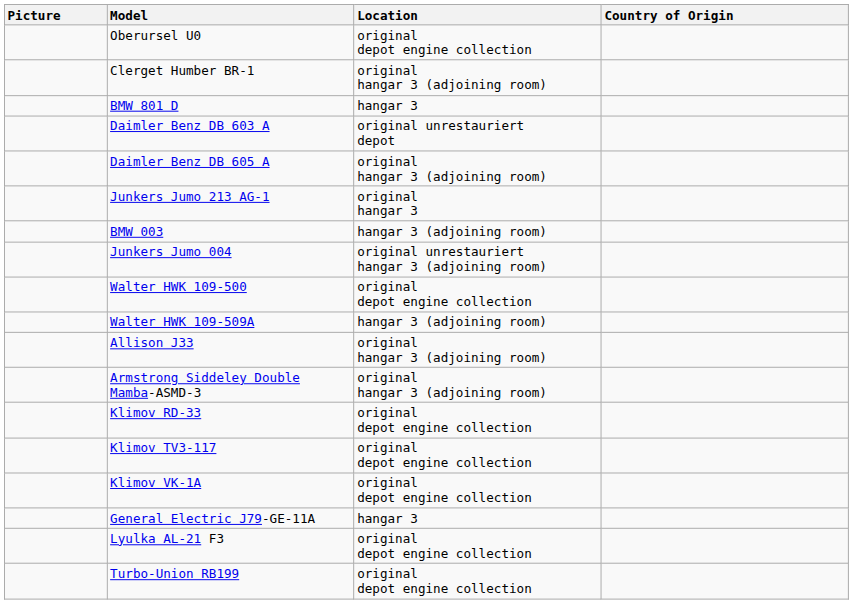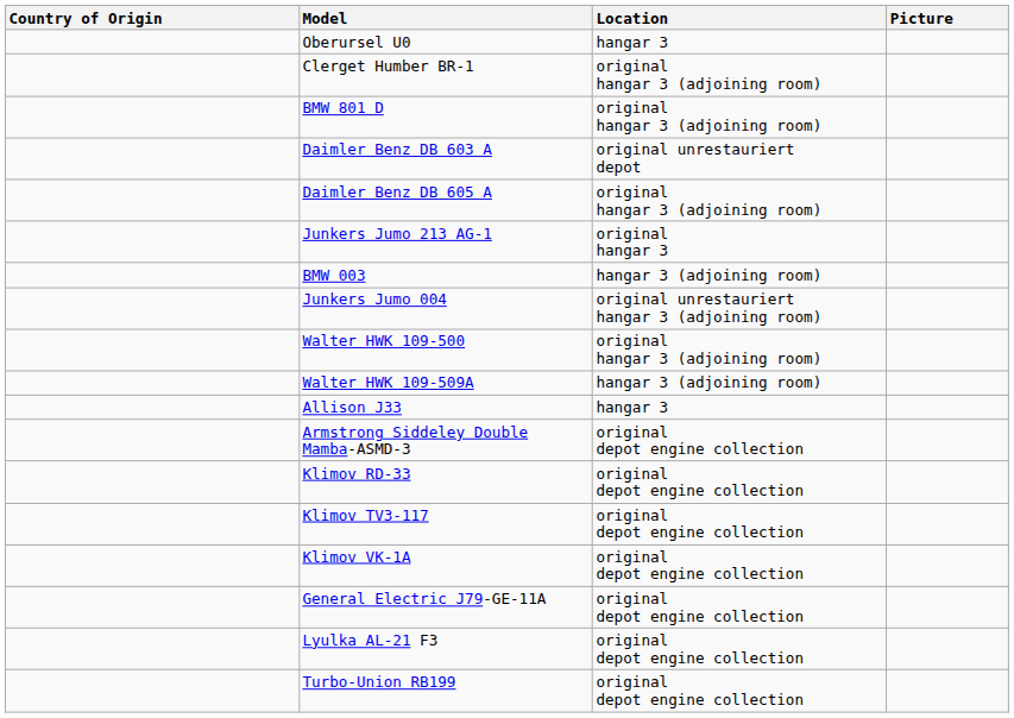columns swapped: Country of Origin <-> Picture
Oberursel U0 | Location: original depot engine collection -> hangar 3
BMW 801 D | Location: hangar 3 -> original hangar 3 (adjoining room)
Walter HWK 109-500 | Location: original depot engine collection -> original hangar 3 (adjoining room)
Allison J33 | Location: original hangar 3 (adjoining room) -> hangar 3
Armstrong Siddeley Double Mamba-ASMD-3 | Location: original hangar 3 (adjoining room) -> original depot engine collection
General Electric J79-GE-11A | Location: hangar 3 -> original depot engine collection
